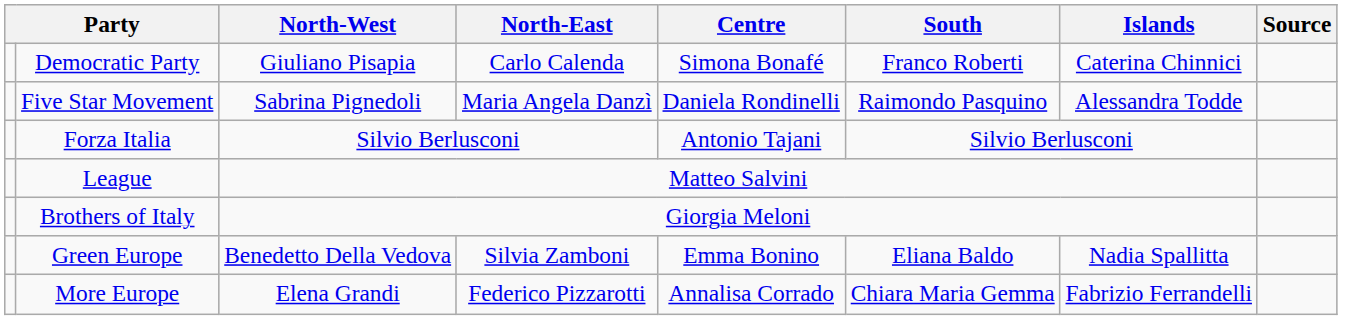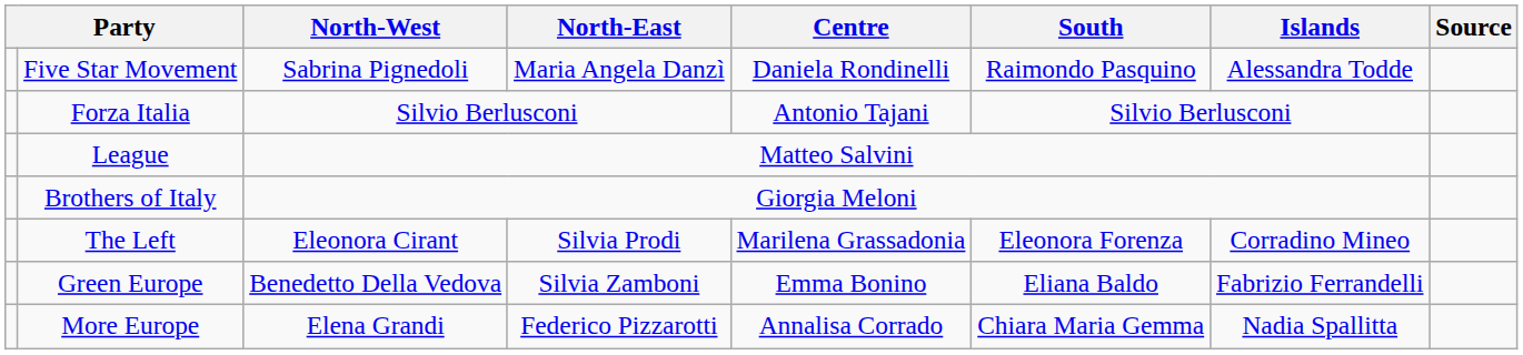- row: Democratic Party | Giuliano Pisapia | Carlo Calenda | Simona Bonafé | Franco Roberti | Caterina Chinnici
+ row: The Left | Eleonora Cirant | Silvia Prodi | Marilena Grassadonia | Eleonora Forenza | Corradino Mineo
Green Europe | Islands: Nadia Spallitta -> Fabrizio Ferrandelli
More Europe | Islands: Fabrizio Ferrandelli -> Nadia Spallitta
